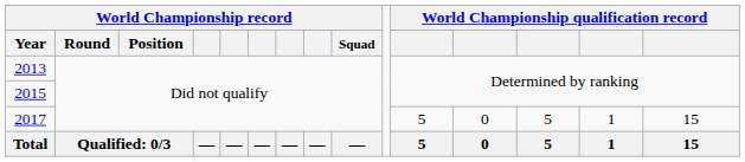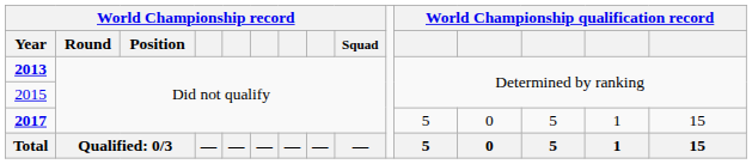2013 | World Championship record / Year: normal -> bold
2017 | World Championship record / Year: normal -> bold
